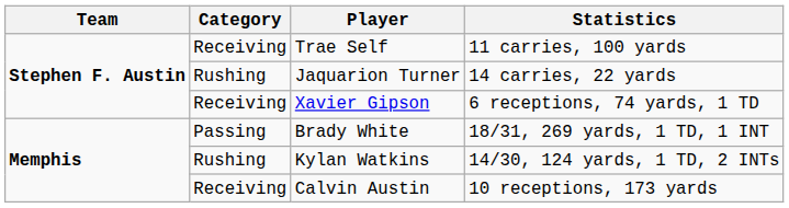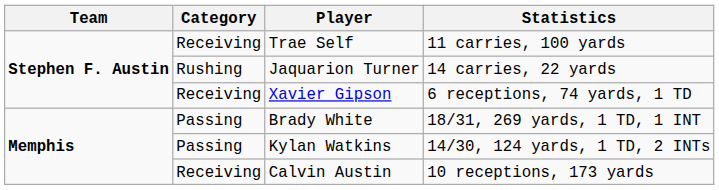Kylan Watkins | Category: Rushing -> Passing
